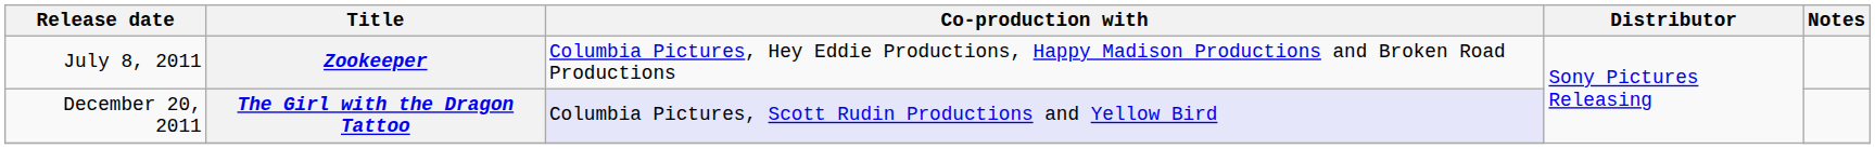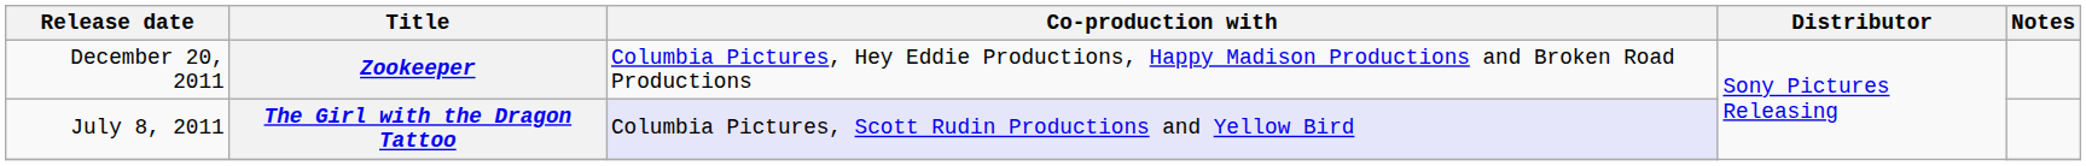Zookeeper | Release date: July 8, 2011 -> December 20, 2011
The Girl with the Dragon Tattoo | Release date: December 20, 2011 -> July 8, 2011
